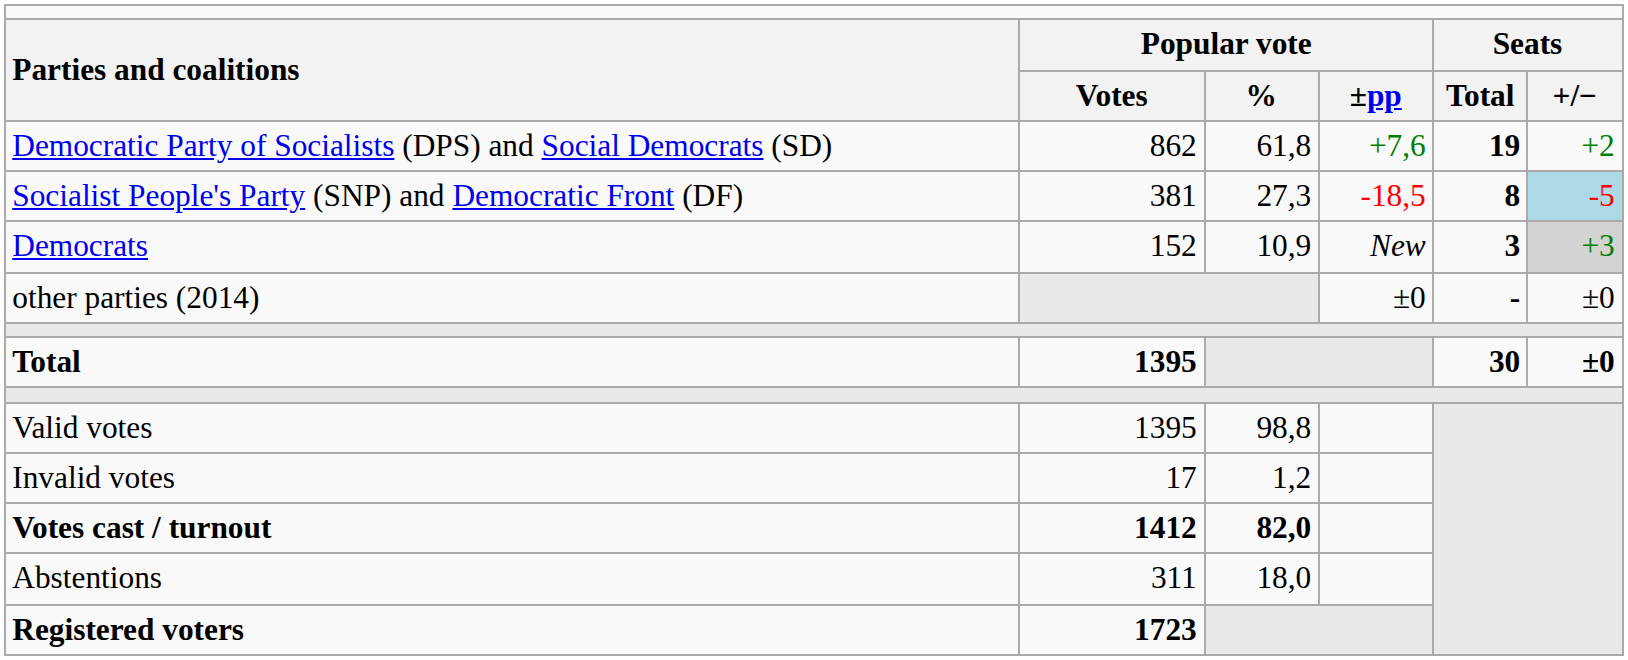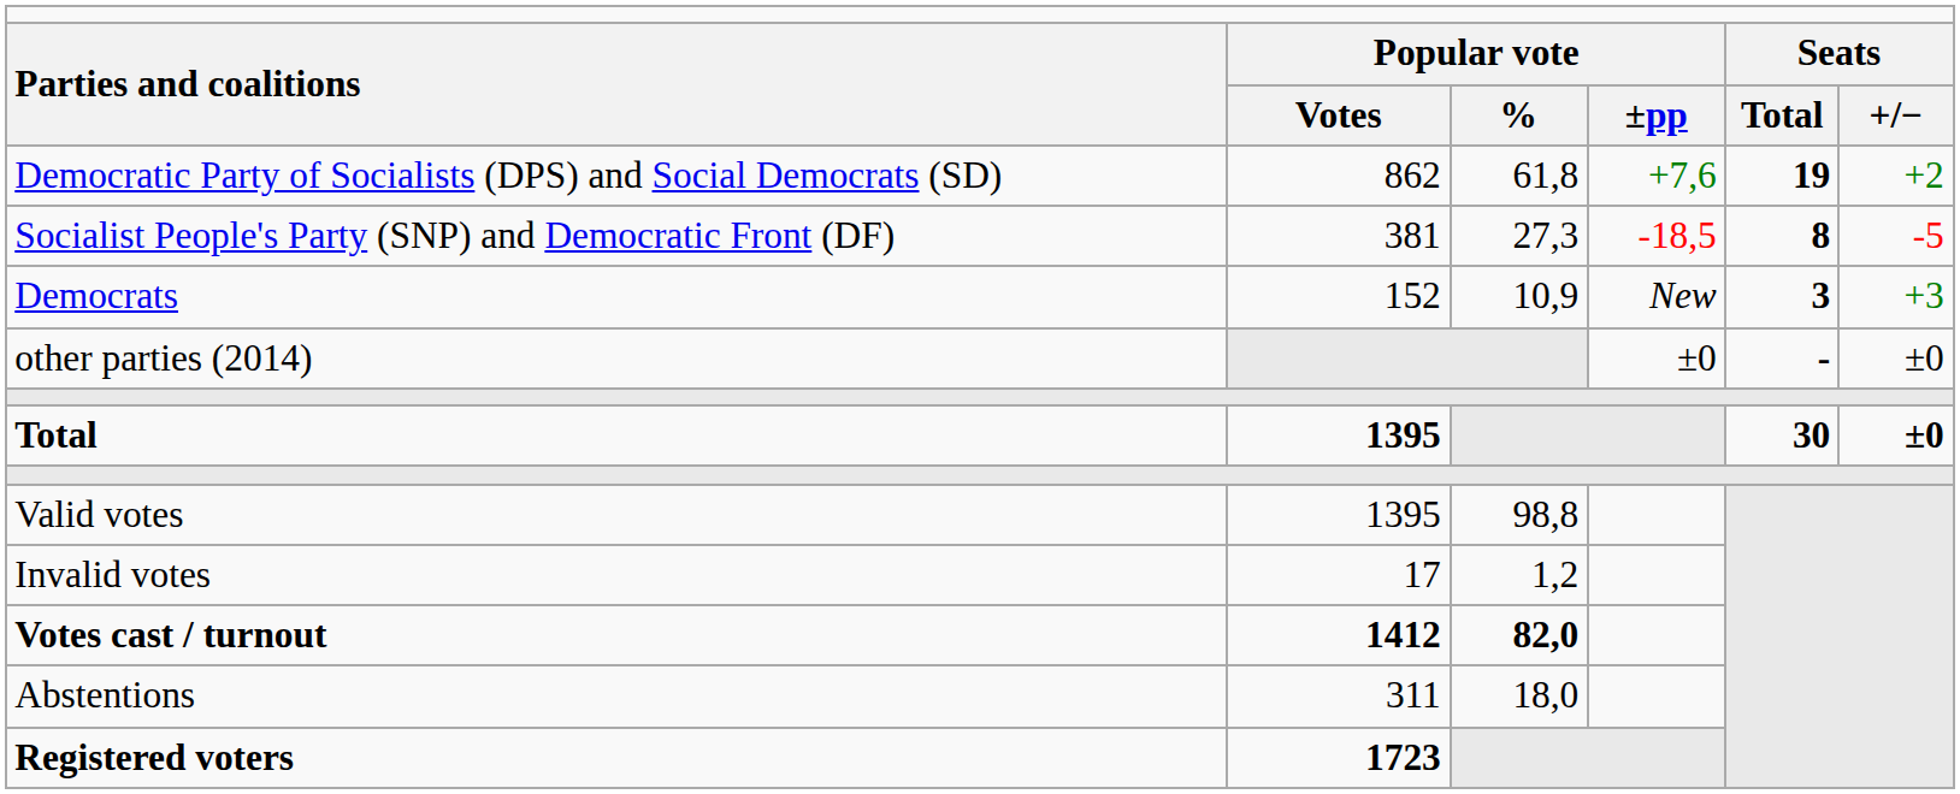Socialist People's Party (SNP) and Democratic Front (DF) | column 6: lightblue background -> no background
Democrats | column 6: lightgrey background -> no background
